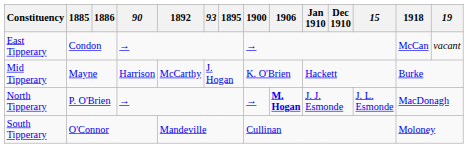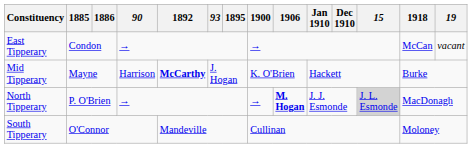Mid Tipperary | 1892: normal -> bold
North Tipperary | 15: no background -> lightgrey background
